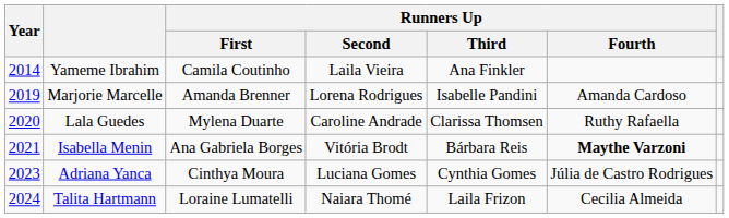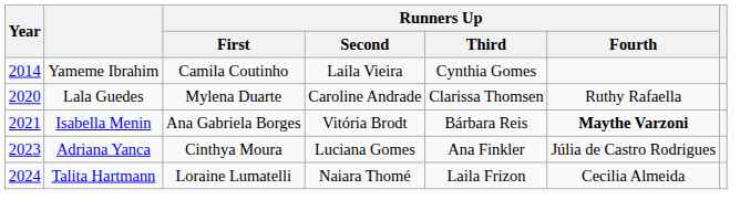Yameme Ibrahim | Runners Up / Third: Ana Finkler -> Cynthia Gomes
- row: 2019 | Marjorie Marcelle | Amanda Brenner | Lorena Rodrigues | Isabelle Pandini | Amanda Cardoso
Adriana Yanca | Runners Up / Third: Cynthia Gomes -> Ana Finkler
